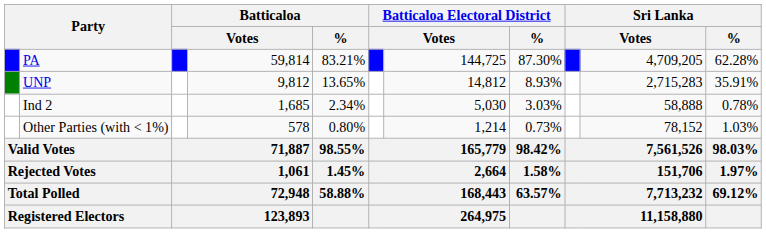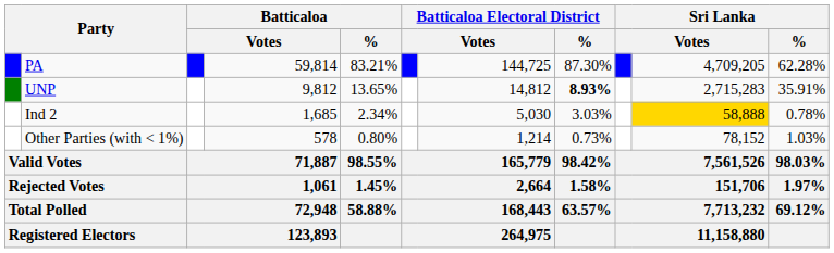UNP | Batticaloa Electoral District / %: normal -> bold
Ind 2 | column 10: no background -> gold background
